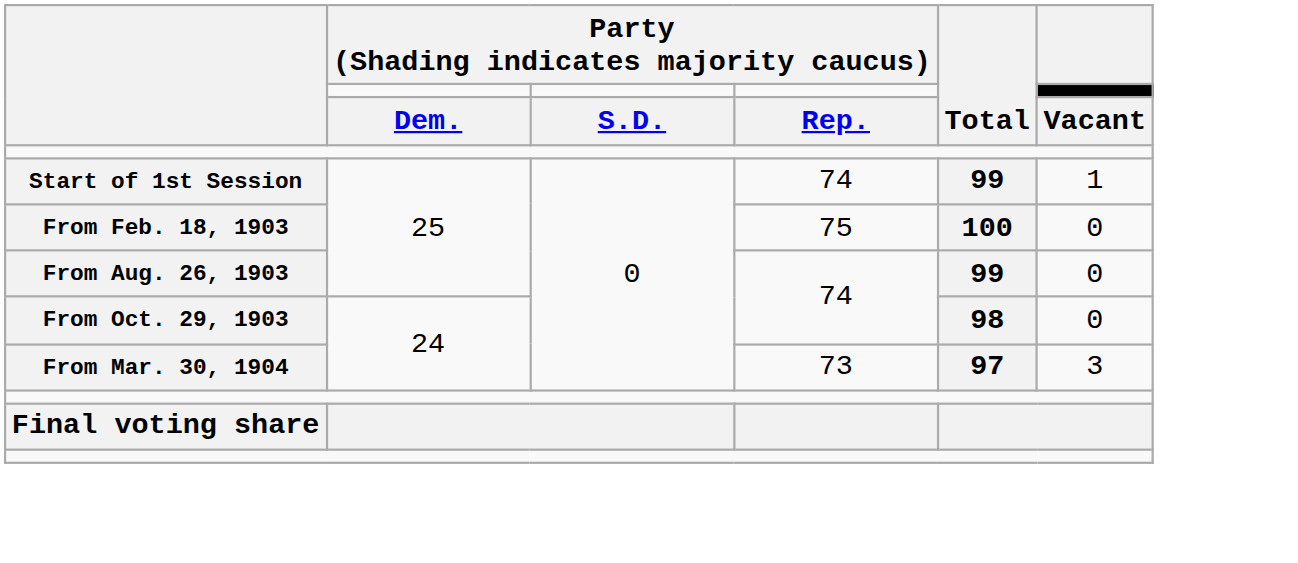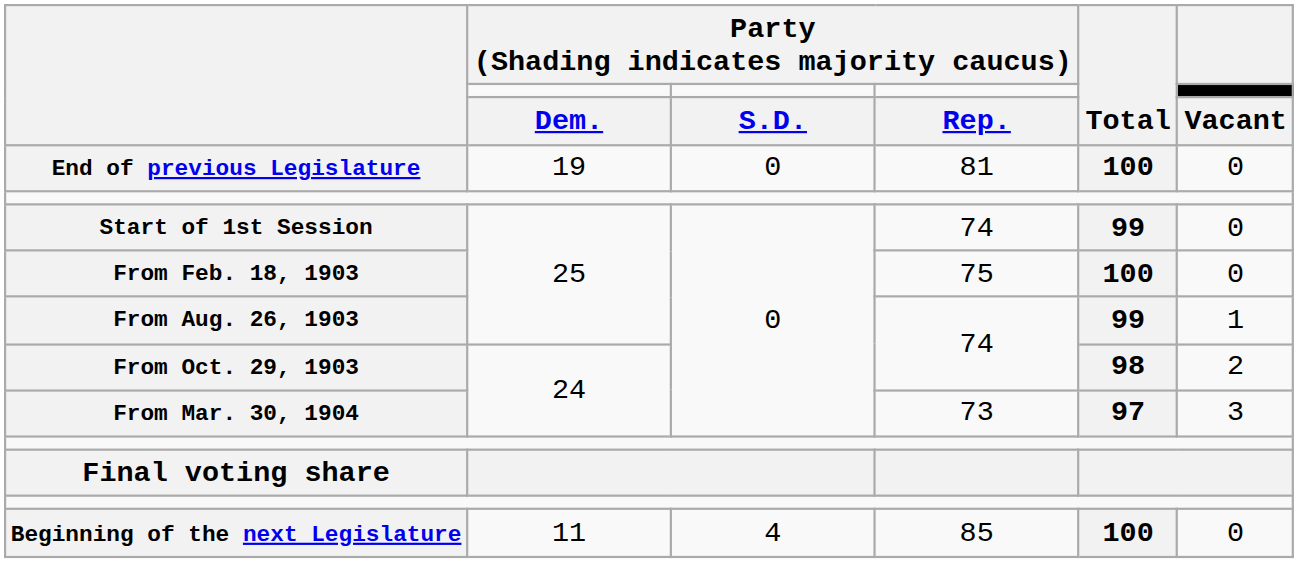+ row: End of previous Legislature | 19 | 0 | 81 | 100 | 0
Start of 1st Session | column 6: 1 -> 0
From Aug. 26, 1903 | column 6: 0 -> 1
From Oct. 29, 1903 | column 6: 0 -> 2
+ row: Beginning of the next Legislature | 11 | 4 | 85 | 100 | 0
